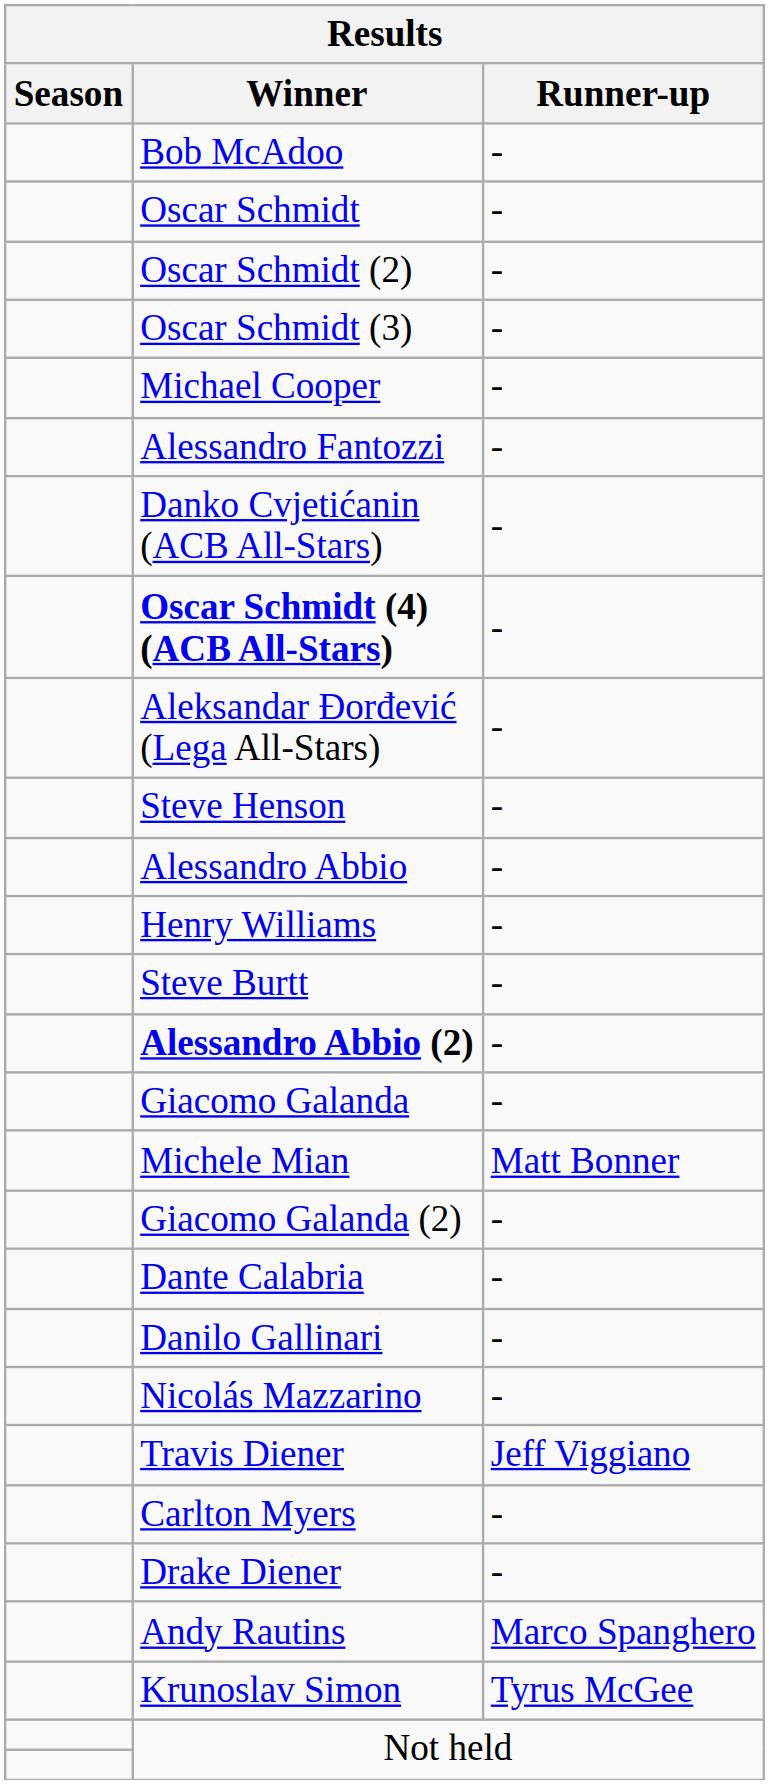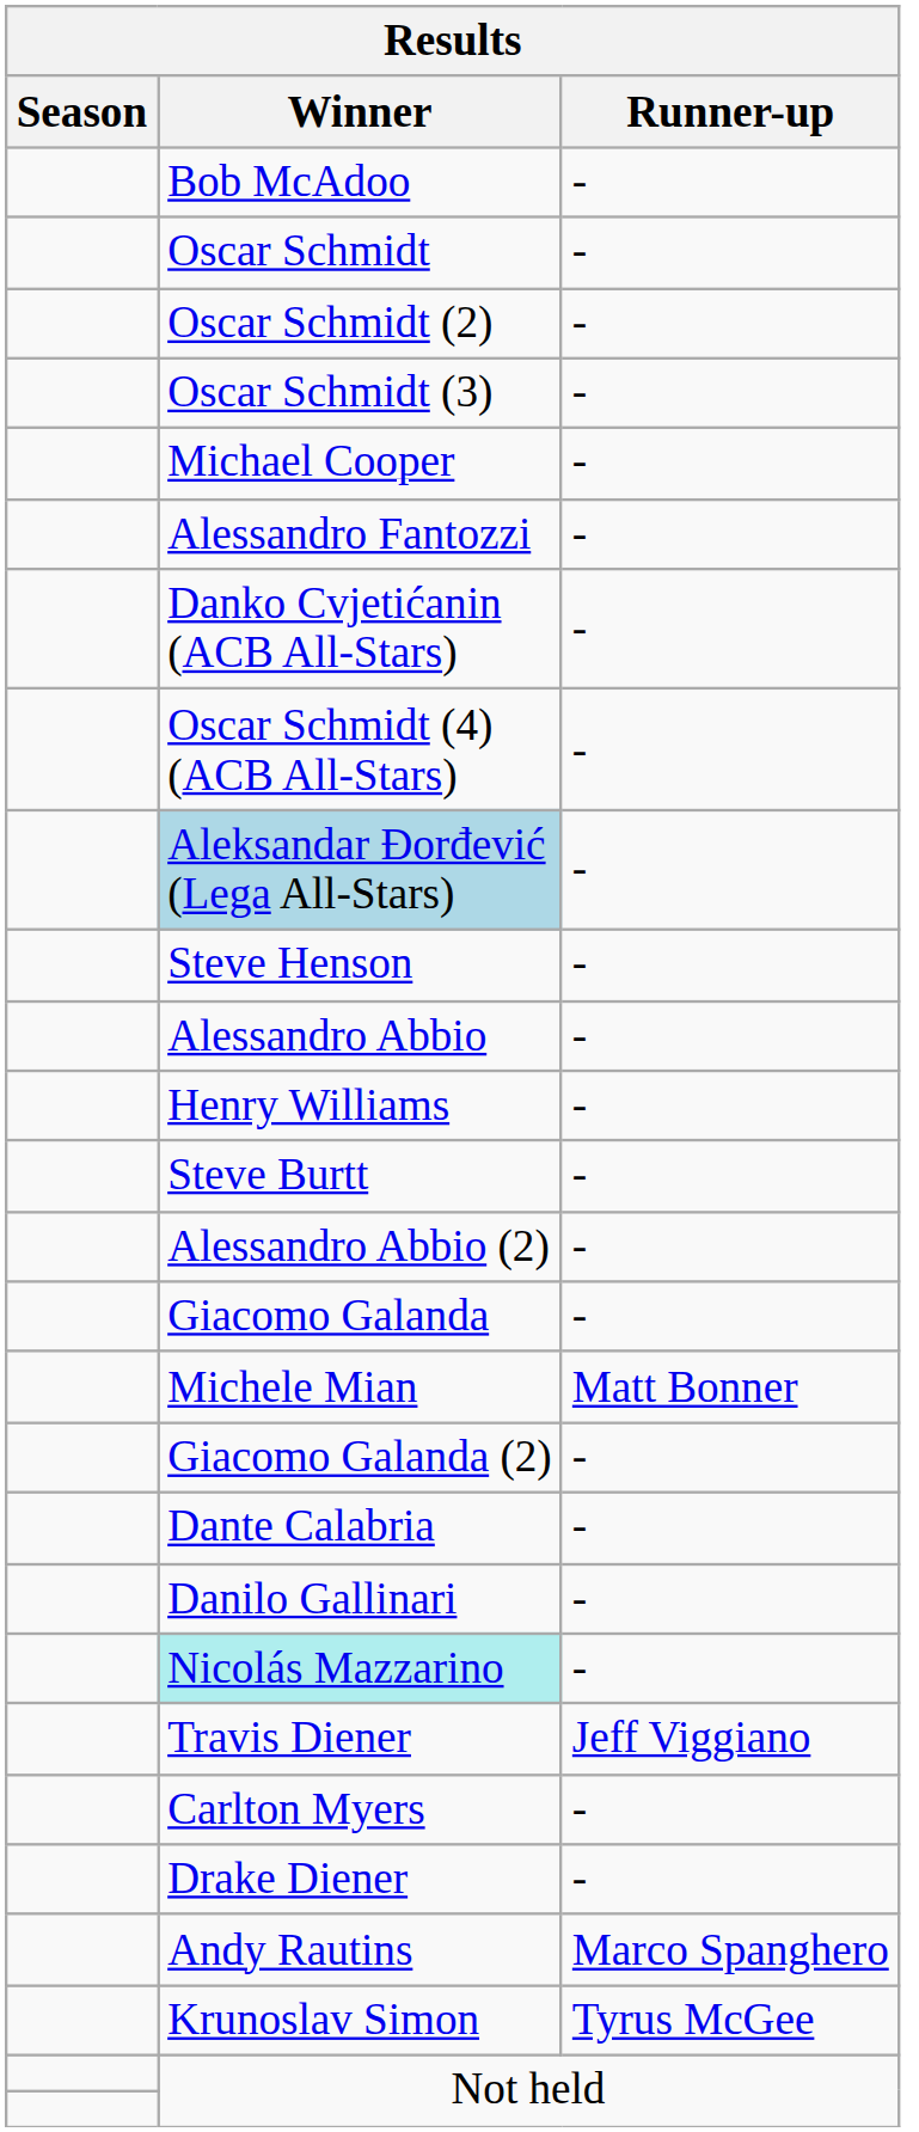Oscar Schmidt (4) (ACB All-Stars) | Winner: bold -> normal
Aleksandar Đorđević (Lega All-Stars) | Winner: no background -> lightblue background
Alessandro Abbio (2) | Winner: bold -> normal
Nicolás Mazzarino | Winner: no background -> paleturquoise background
